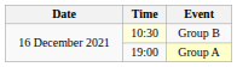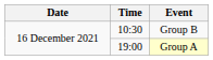Group B | Time: lightyellow background -> no background
